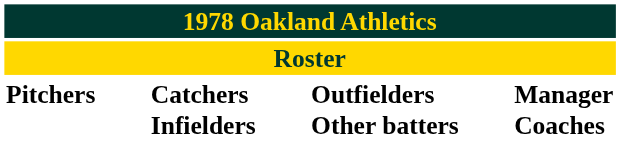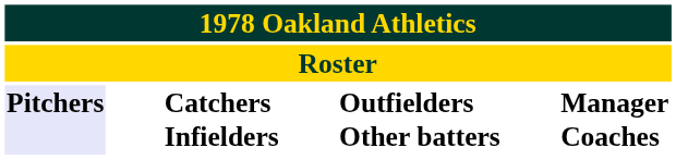Pitchers | column 1: no background -> lavender background
